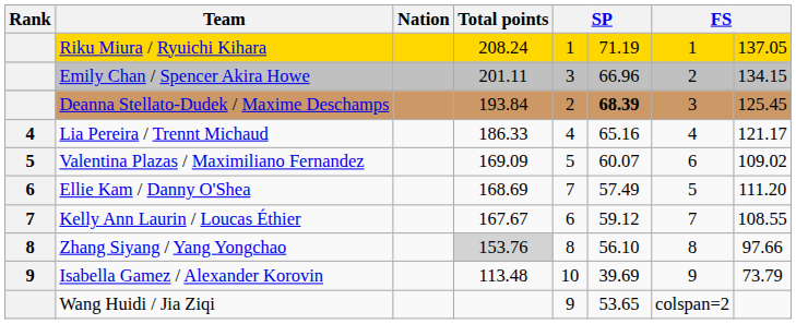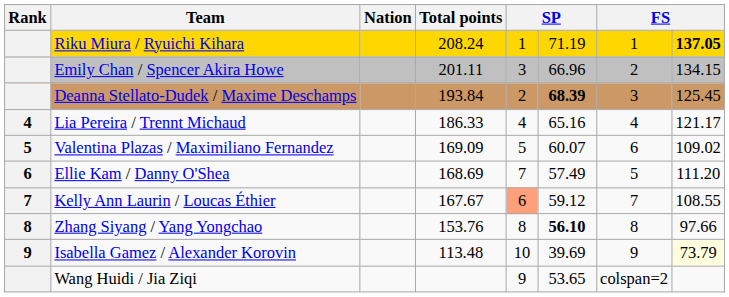Riku Miura / Ryuichi Kihara | column 8: normal -> bold
Kelly Ann Laurin / Loucas Éthier | column 5: no background -> lightsalmon background
Zhang Siyang / Yang Yongchao | Total points: lightgrey background -> no background
Zhang Siyang / Yang Yongchao | column 6: normal -> bold
Isabella Gamez / Alexander Korovin | column 8: no background -> lightyellow background
